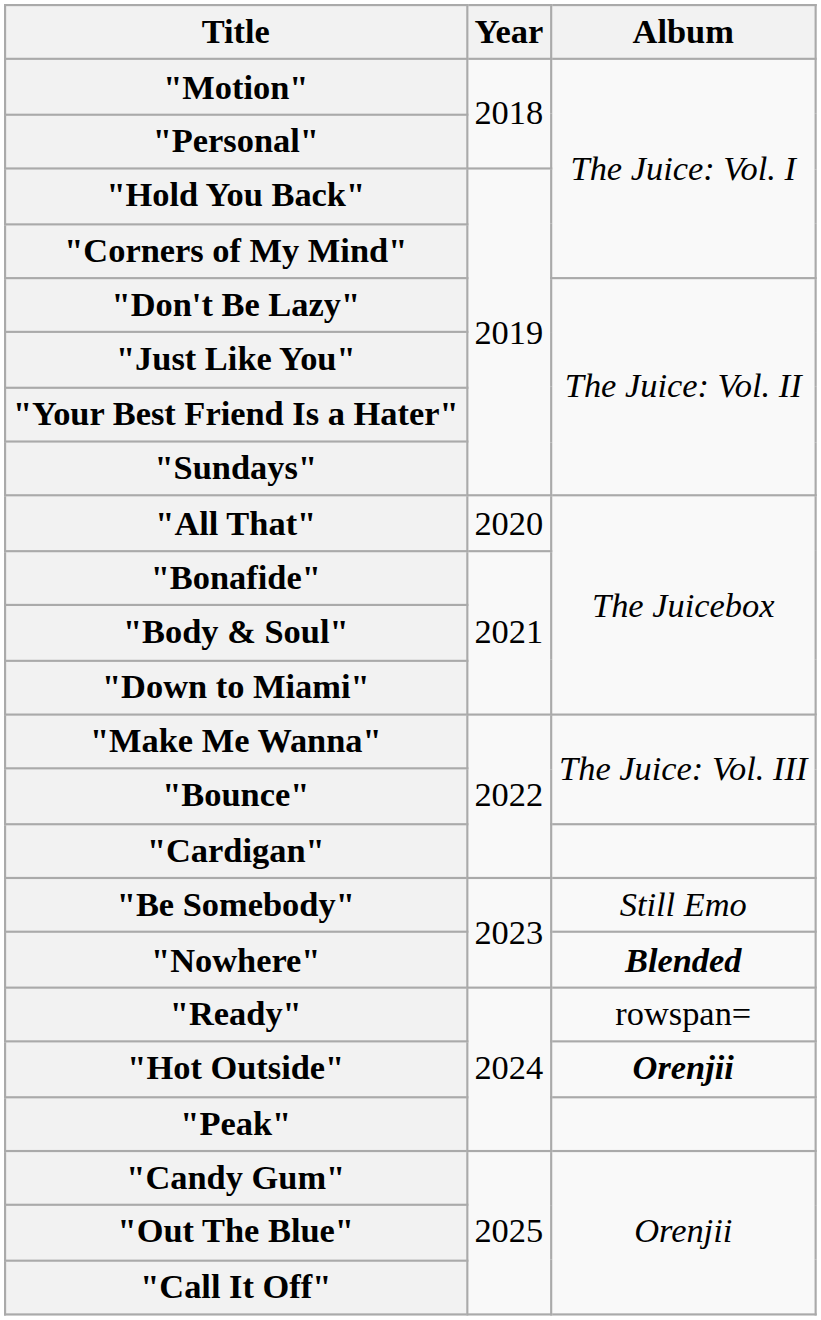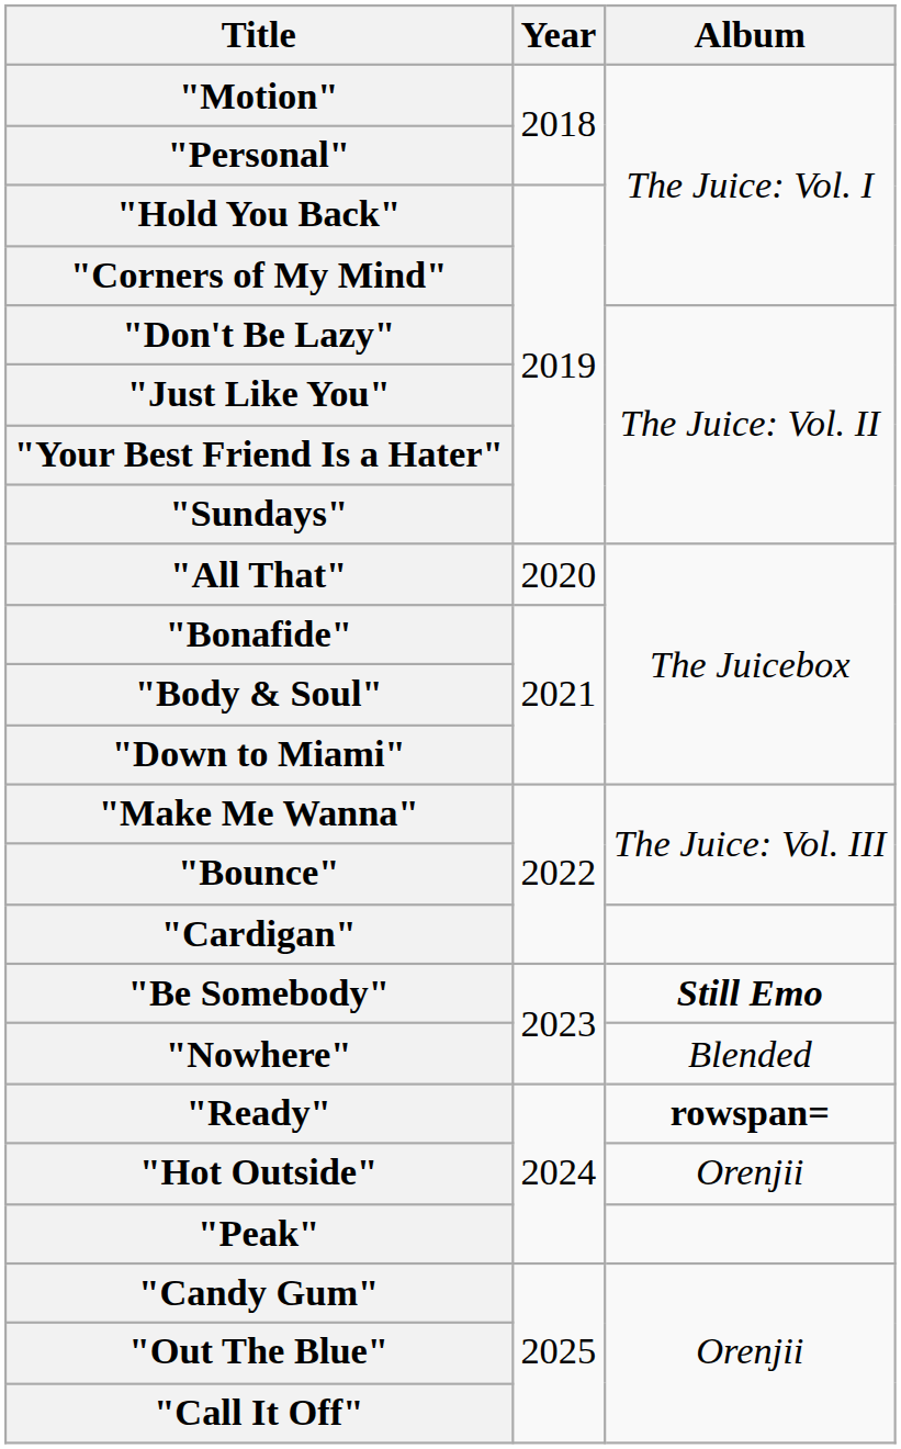"Be Somebody" | Album: normal -> bold
"Nowhere" | Album: bold -> normal
"Ready" | Album: normal -> bold
"Hot Outside" | Album: bold -> normal
